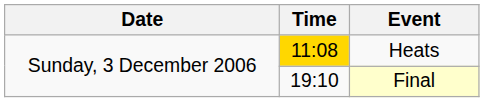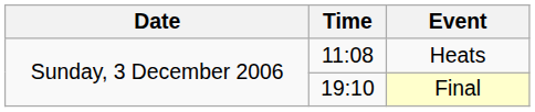Heats | Time: gold background -> no background
